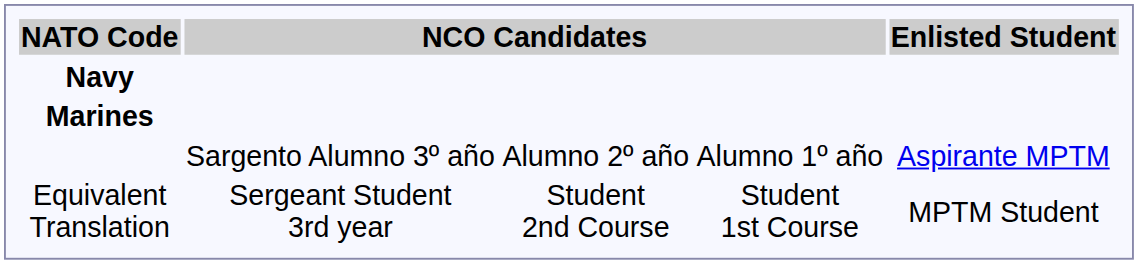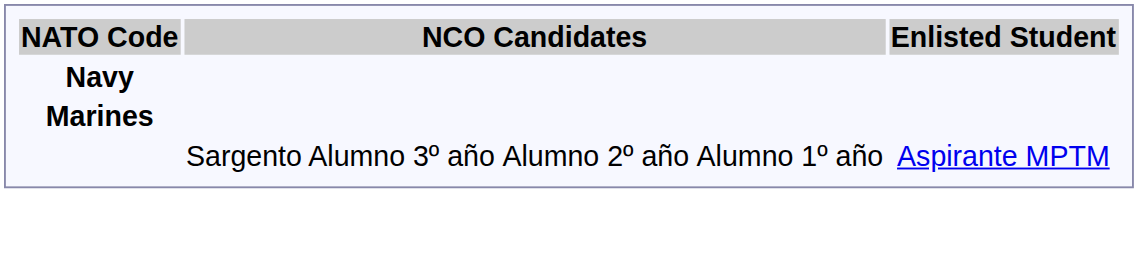- row: Equivalent Translation | Sergeant Student 3rd year | Student 2nd Course | Student 1st Course | MPTM Student
